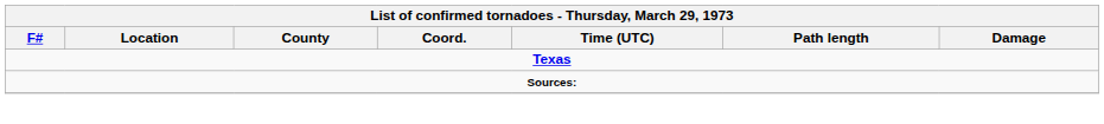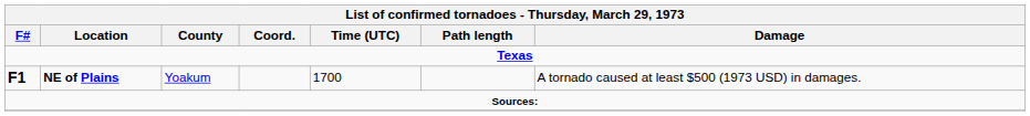+ row: F1 | NE of Plains | Yoakum | 1700 | A tornado caused at least $500 (1973 USD) in damages.
